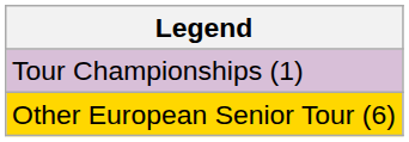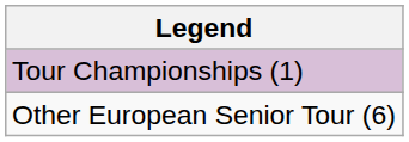row 3 | column 1: gold background -> no background
